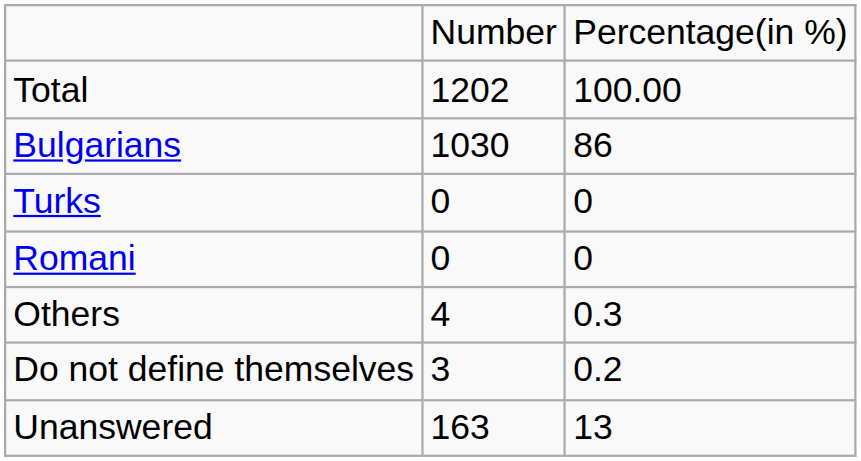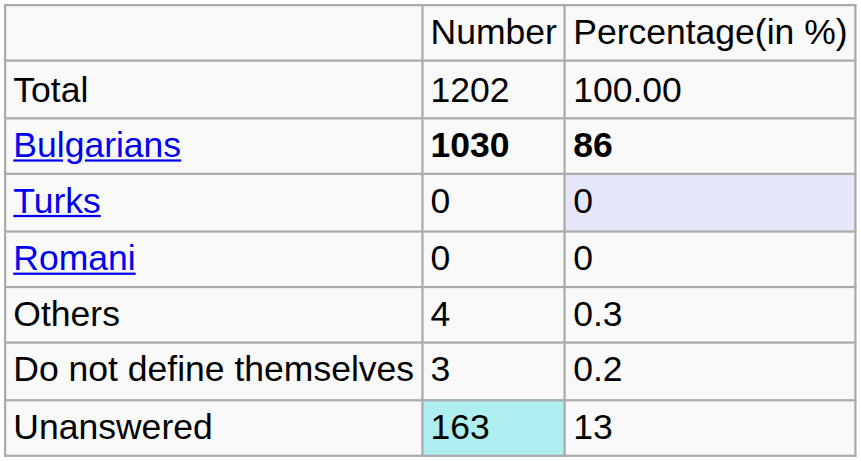Bulgarians | column 2: normal -> bold
Bulgarians | column 3: normal -> bold
Turks | column 3: no background -> lavender background
Unanswered | column 2: no background -> paleturquoise background
